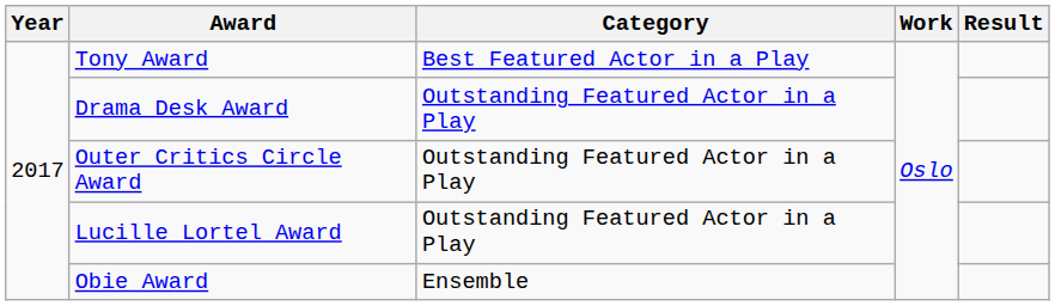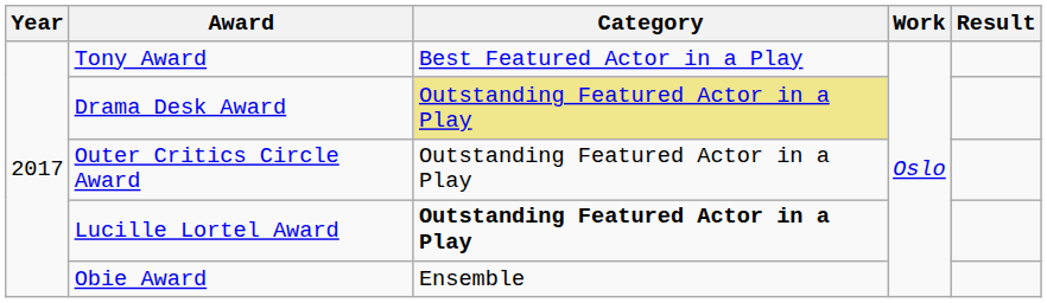Drama Desk Award | Category: no background -> khaki background
Lucille Lortel Award | Category: normal -> bold
